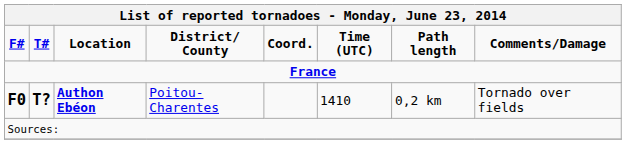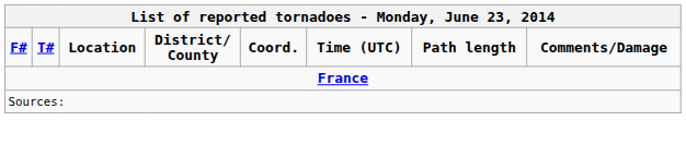- row: F0 | T? | Authon Ebéon | Poitou-Charentes | 1410 | 0,2 km | Tornado over fields
